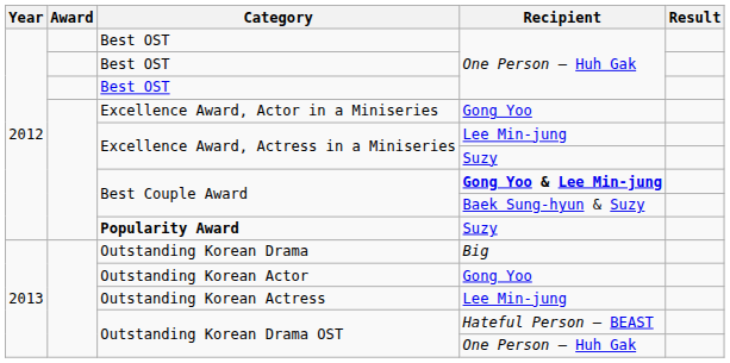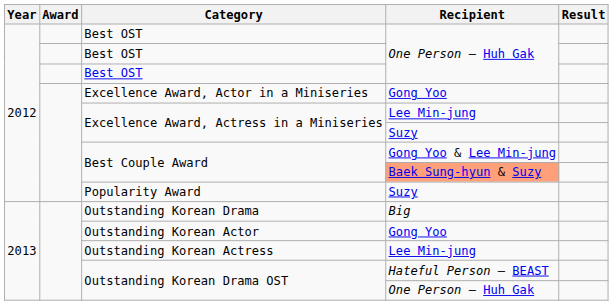Best Couple Award / Gong Yoo & Lee Min-jung | Recipient: bold -> normal
Best Couple Award / Baek Sung-hyun & Suzy | Recipient: no background -> lightsalmon background
Popularity Award | Category: bold -> normal
